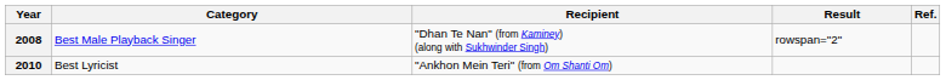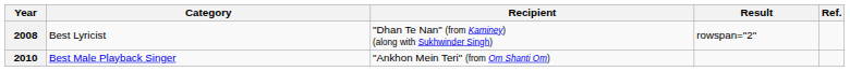2008 | Category: Best Male Playback Singer -> Best Lyricist
2010 | Category: Best Lyricist -> Best Male Playback Singer
